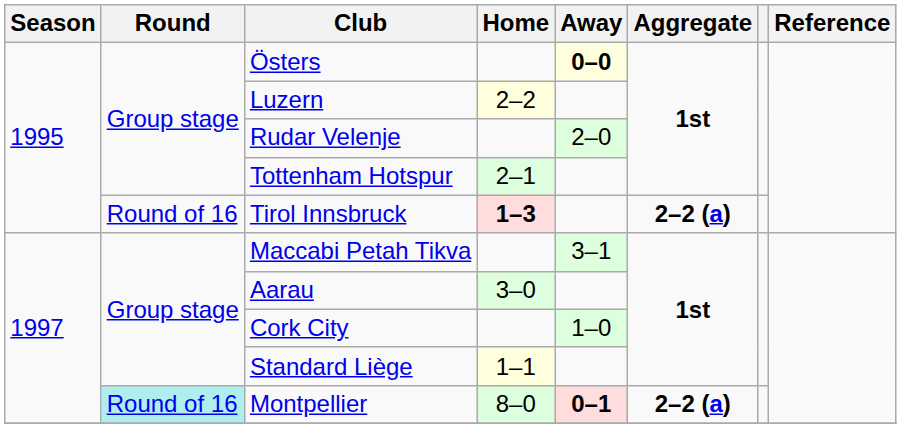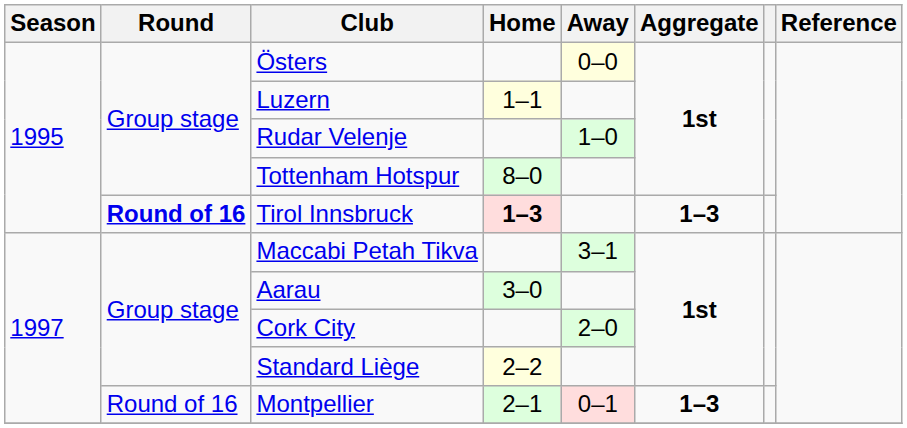Östers | Away: bold -> normal
Luzern | Home: 2–2 -> 1–1
Rudar Velenje | Away: 2–0 -> 1–0
Tottenham Hotspur | Home: 2–1 -> 8–0
Tirol Innsbruck | Round: normal -> bold
Tirol Innsbruck | Aggregate: 2–2 (a) -> 1–3
Cork City | Away: 1–0 -> 2–0
Standard Liège | Home: 1–1 -> 2–2
Montpellier | Round: paleturquoise background -> no background
Montpellier | Home: 8–0 -> 2–1
Montpellier | Away: bold -> normal
Montpellier | Aggregate: 2–2 (a) -> 1–3
